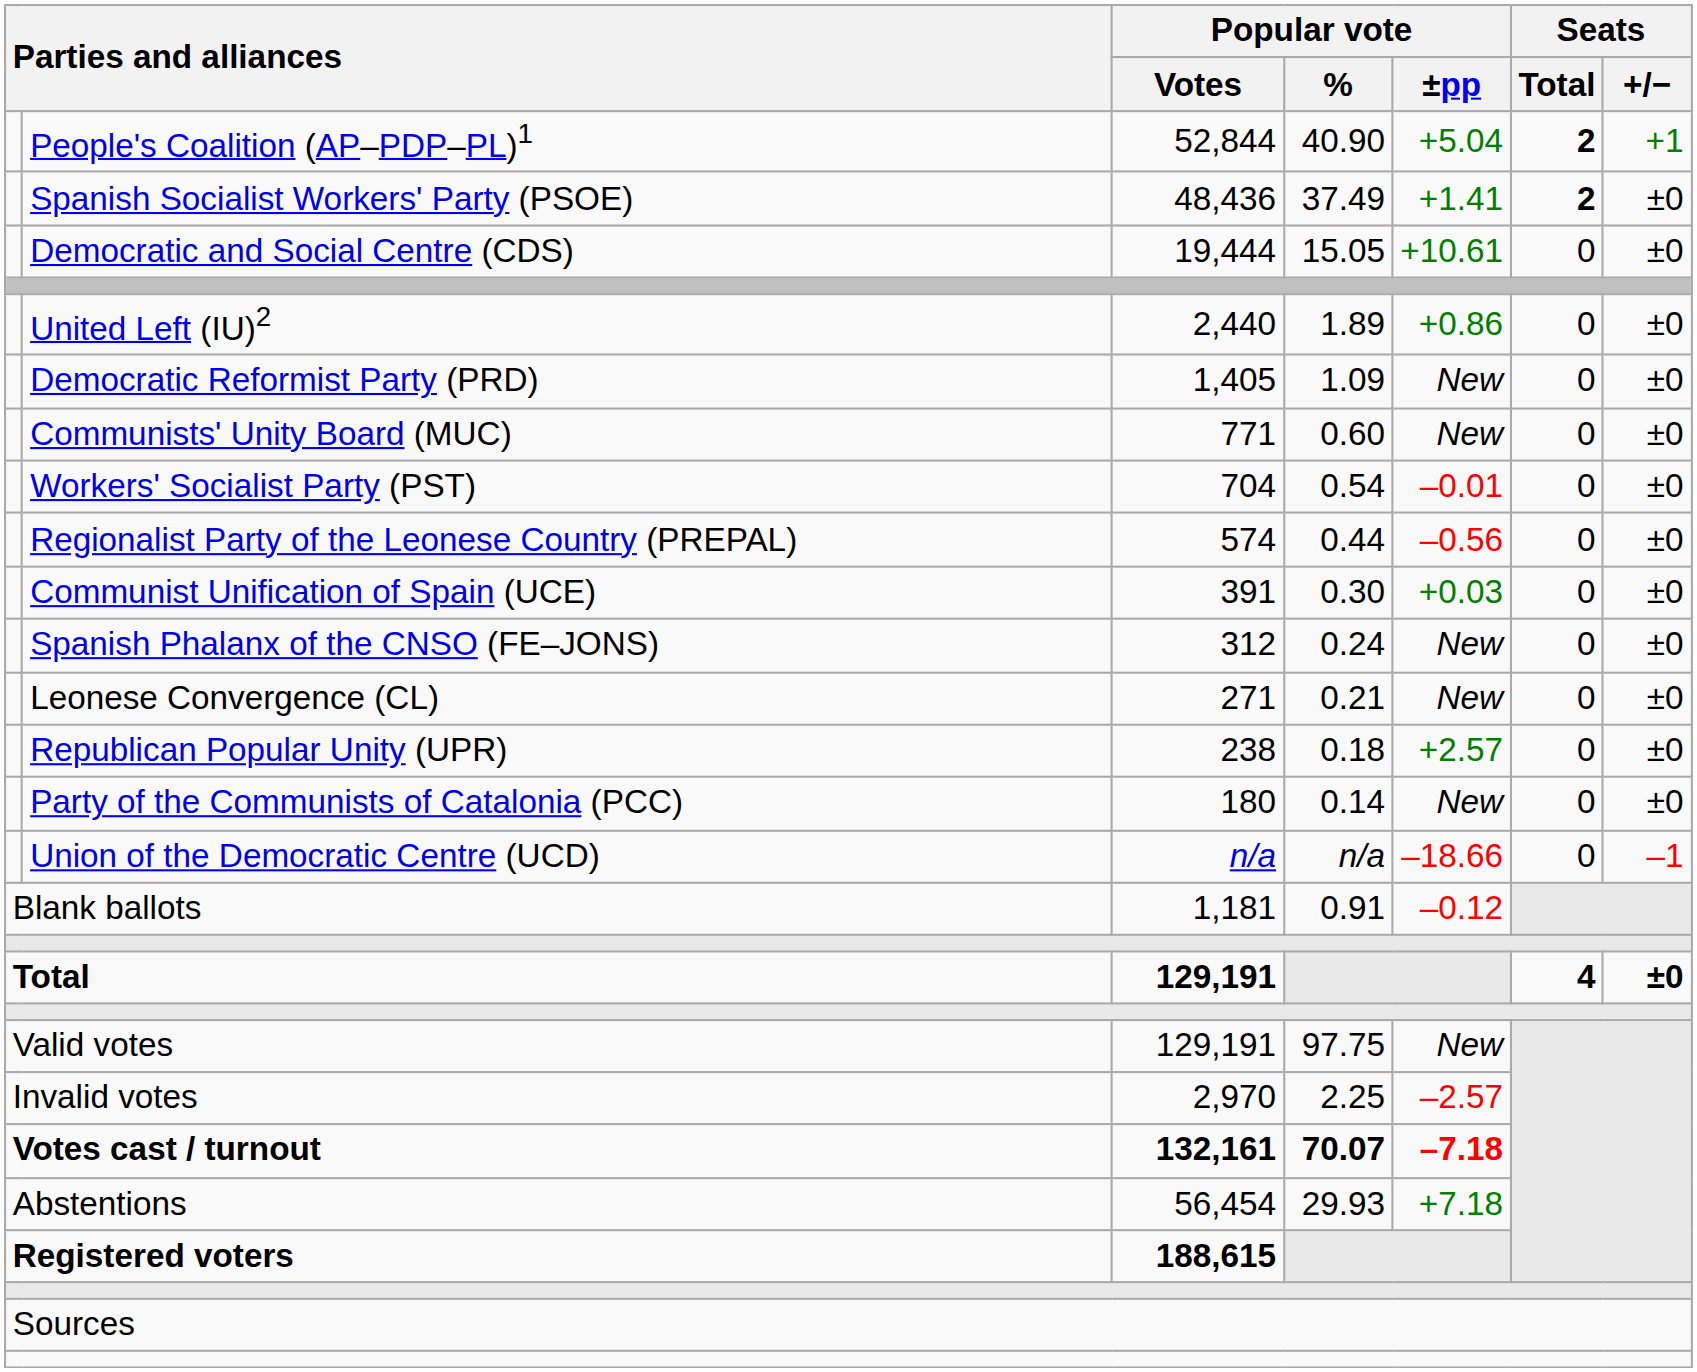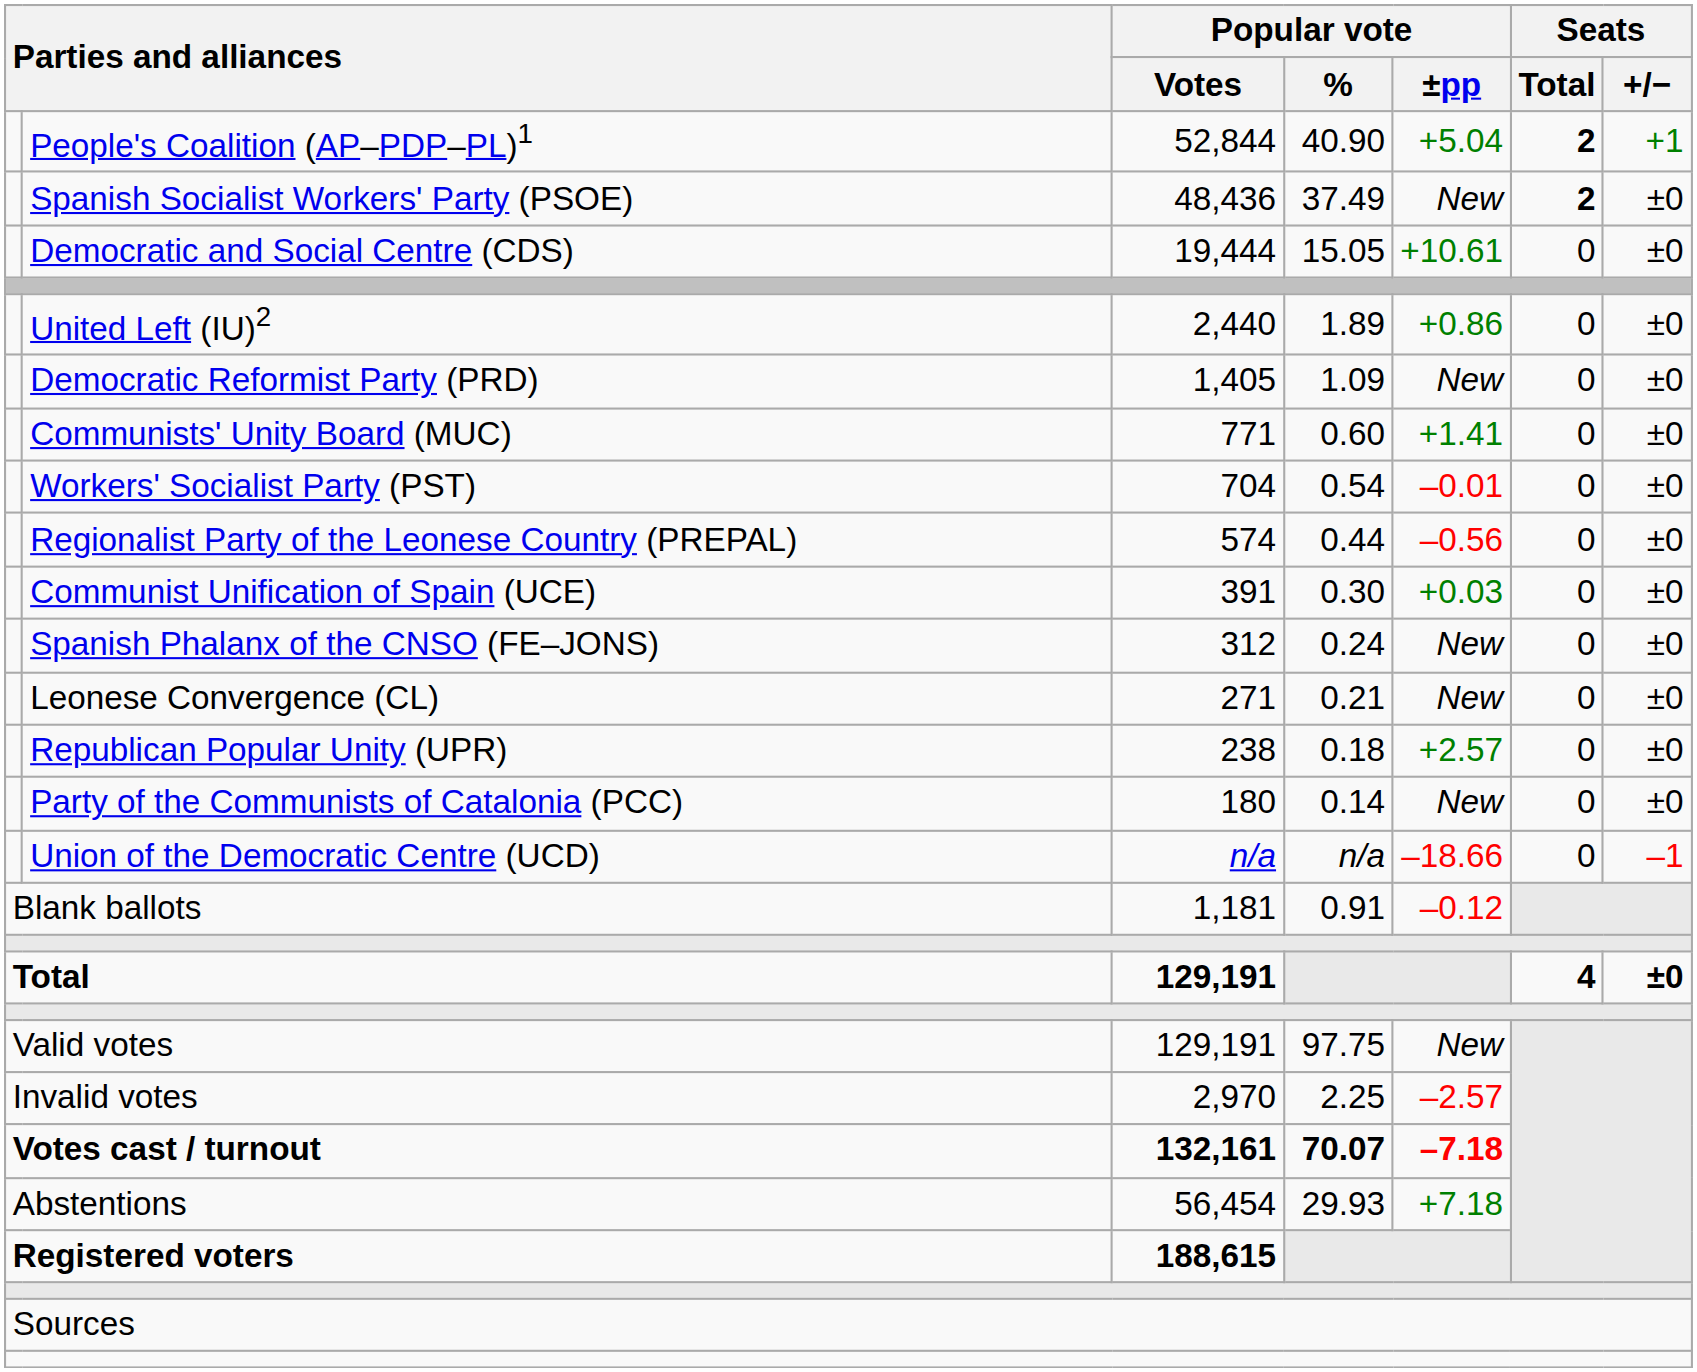Spanish Socialist Workers' Party (PSOE) | Popular vote / ±pp: +1.41 -> New
Communists' Unity Board (MUC) | Popular vote / ±pp: New -> +1.41
